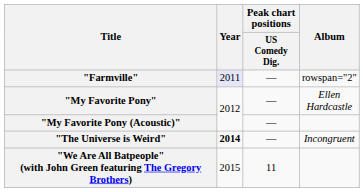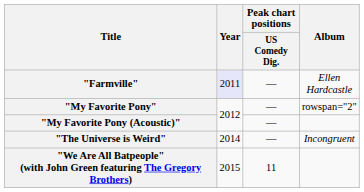"Farmville" | Album: rowspan="2" -> Ellen Hardcastle
"My Favorite Pony" | Album: Ellen Hardcastle -> rowspan="2"
"The Universe is Weird" | Year: bold -> normal
